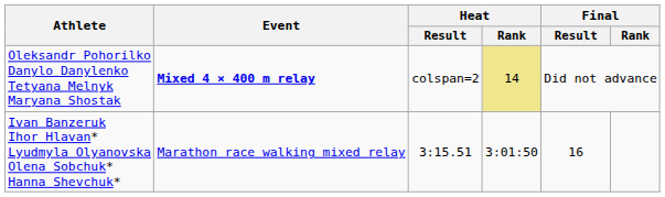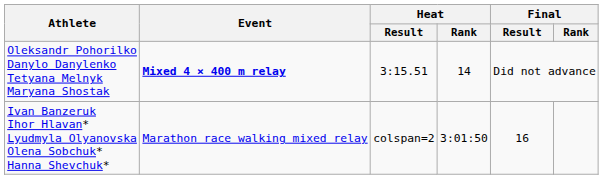row 3 | Heat / Result: colspan=2 -> 3:15.51
row 3 | Heat / Rank: khaki background -> no background
row 4 | Heat / Result: 3:15.51 -> colspan=2
